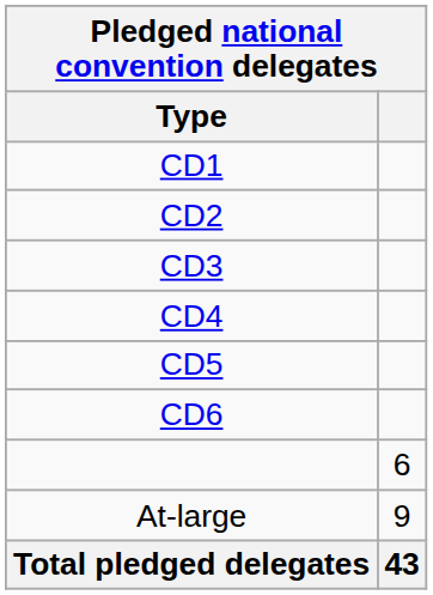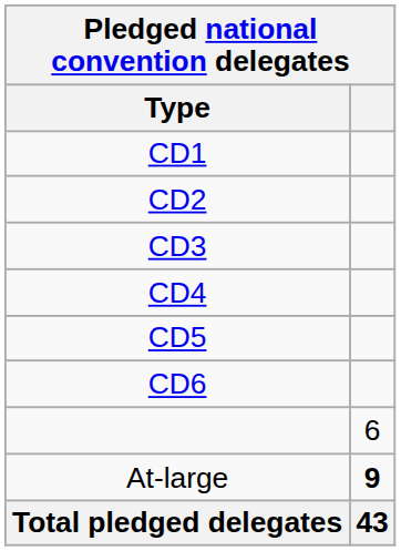At-large | column 2: normal -> bold
